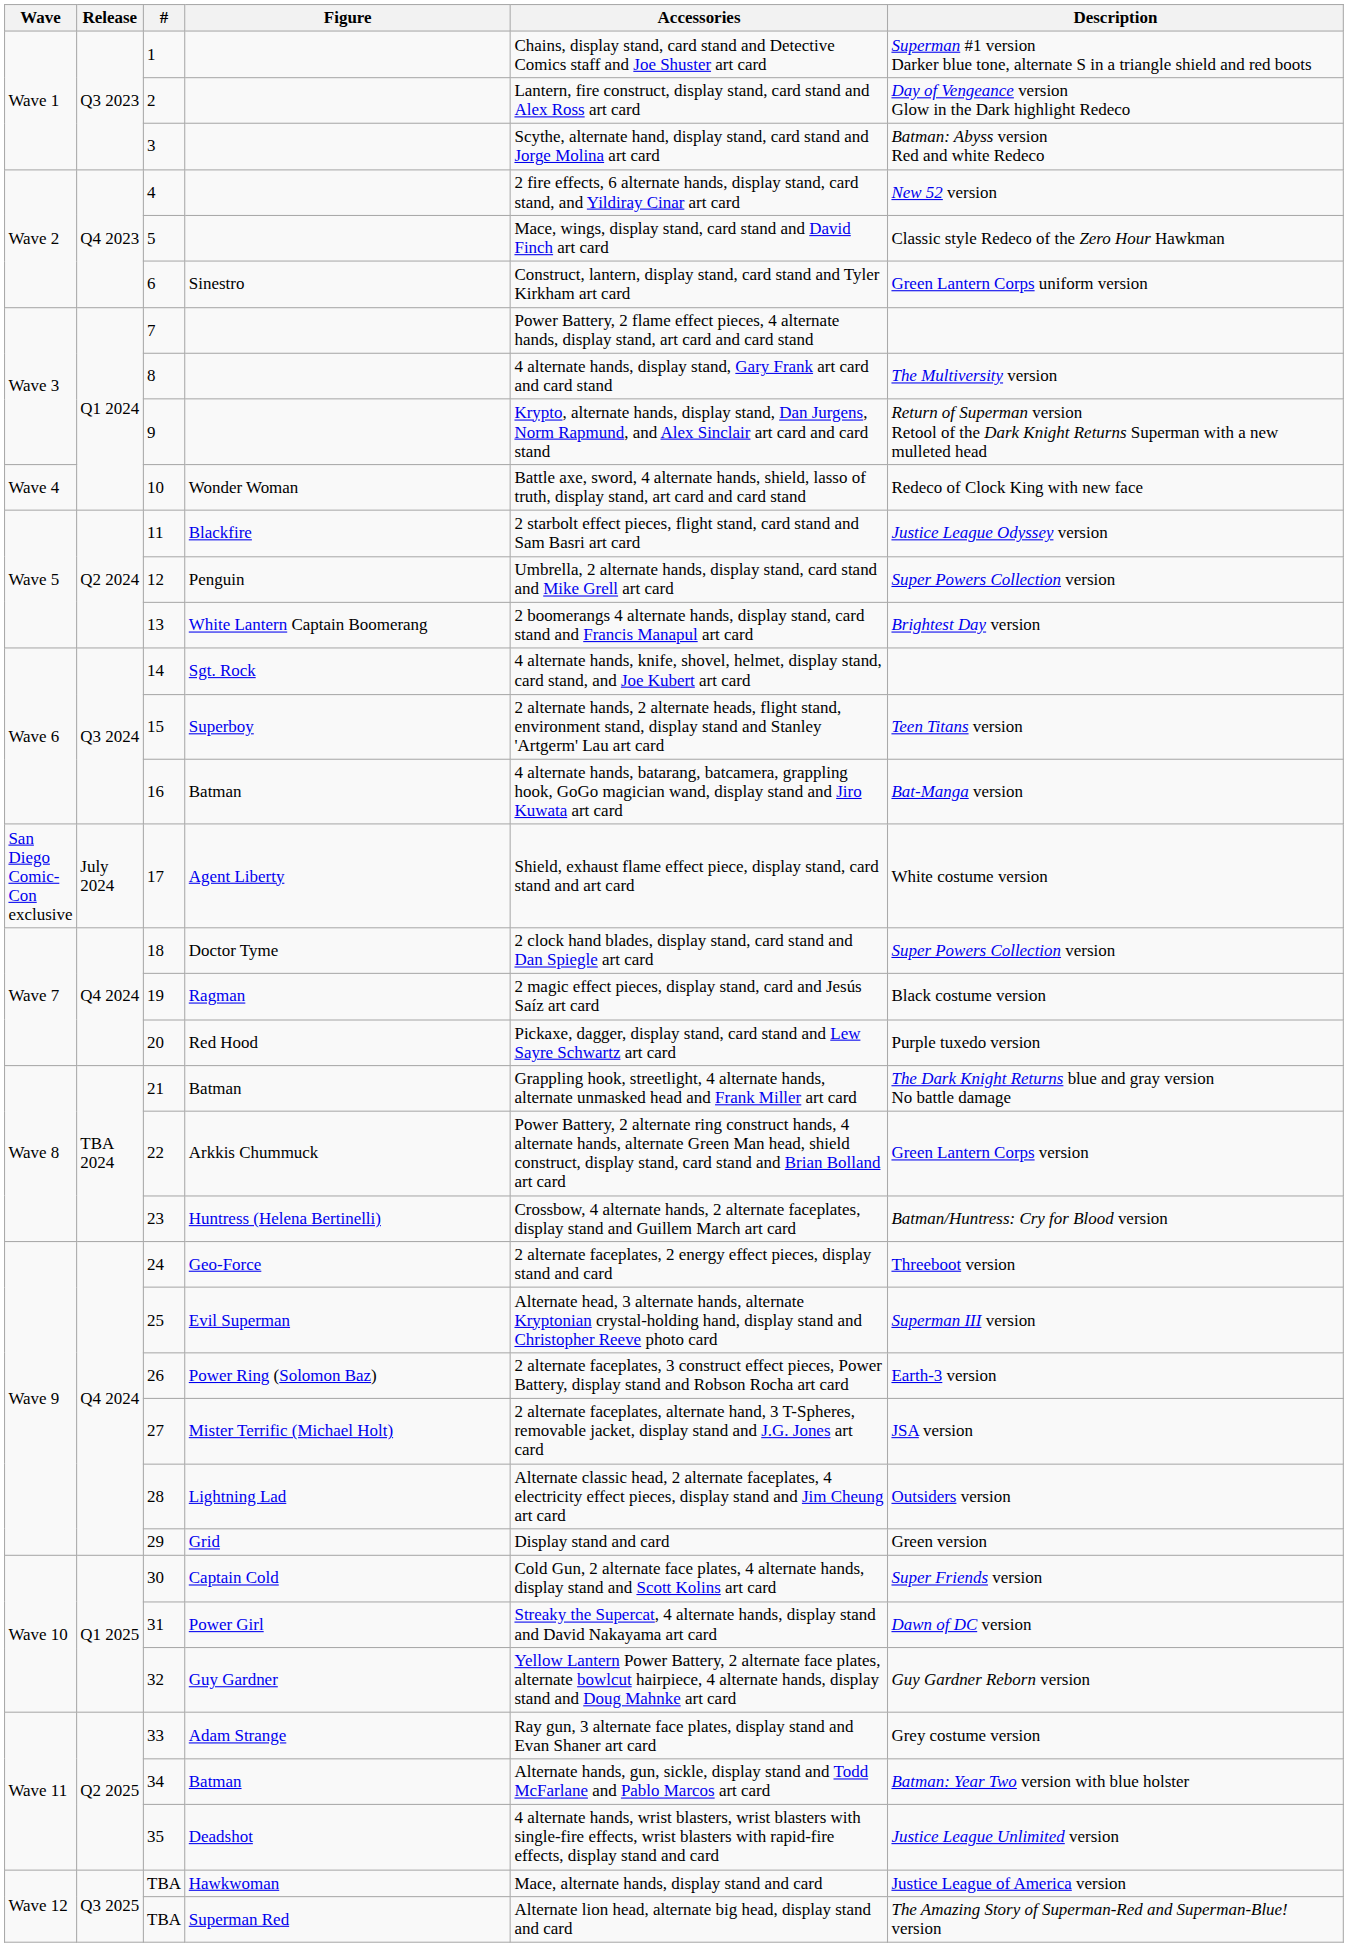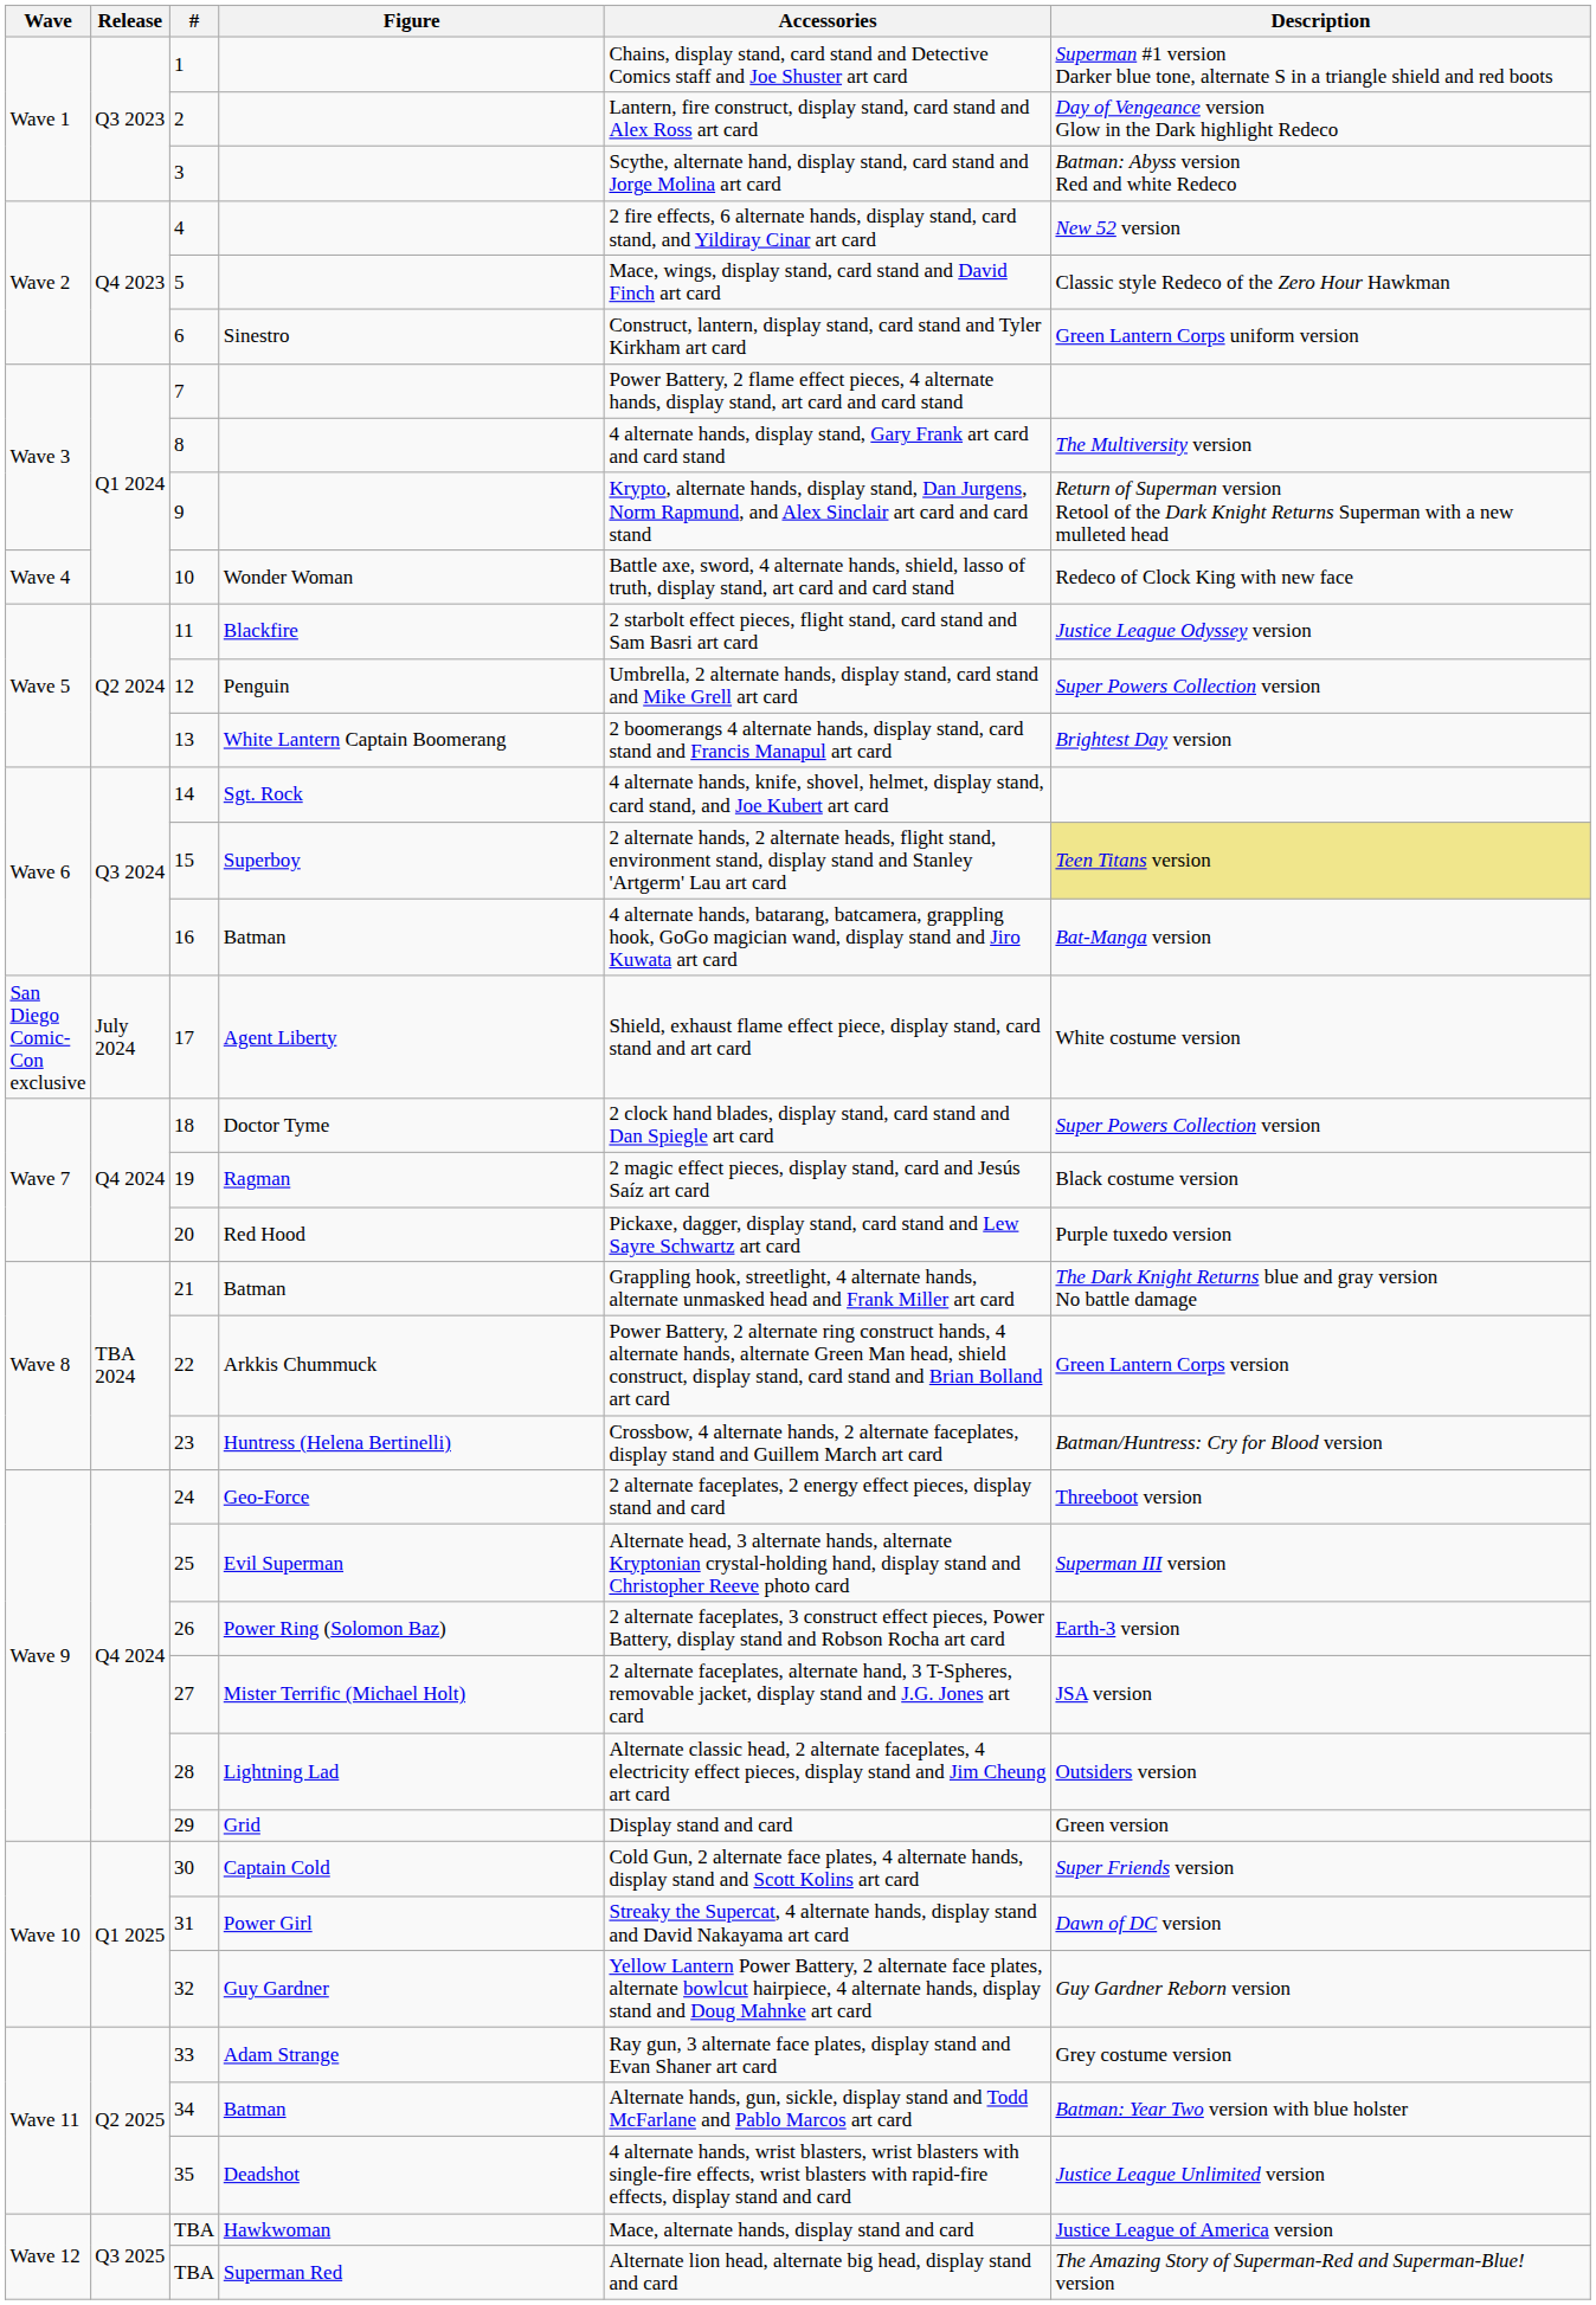15 | Description: no background -> khaki background
